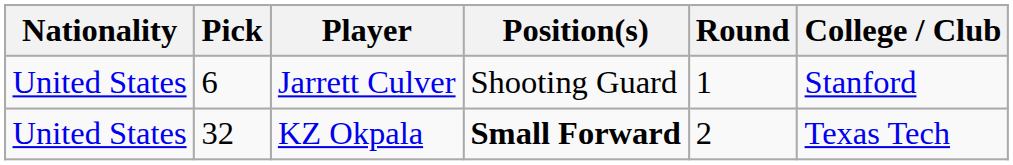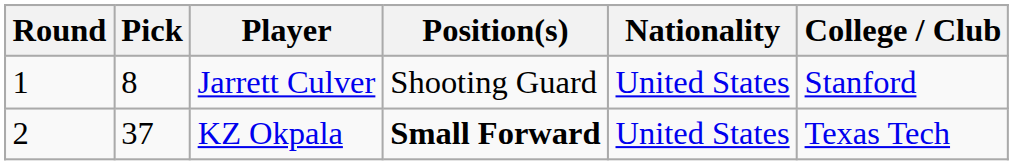columns swapped: Round <-> Nationality
Jarrett Culver | Pick: 6 -> 8
KZ Okpala | Pick: 32 -> 37
